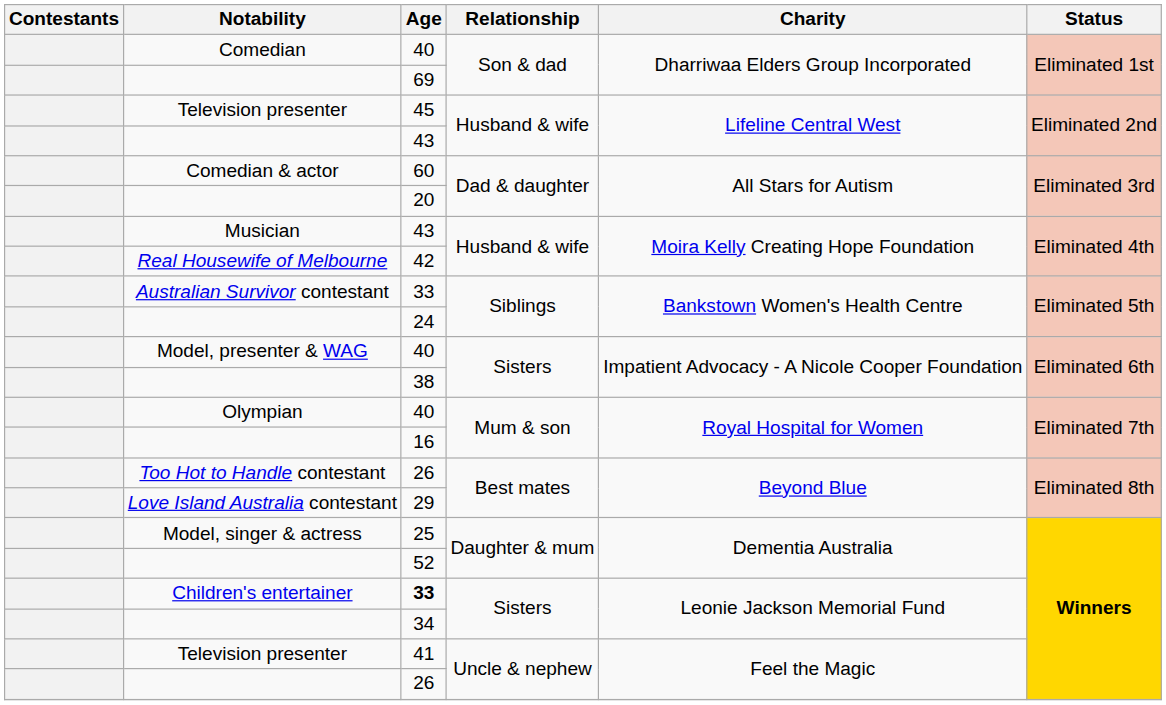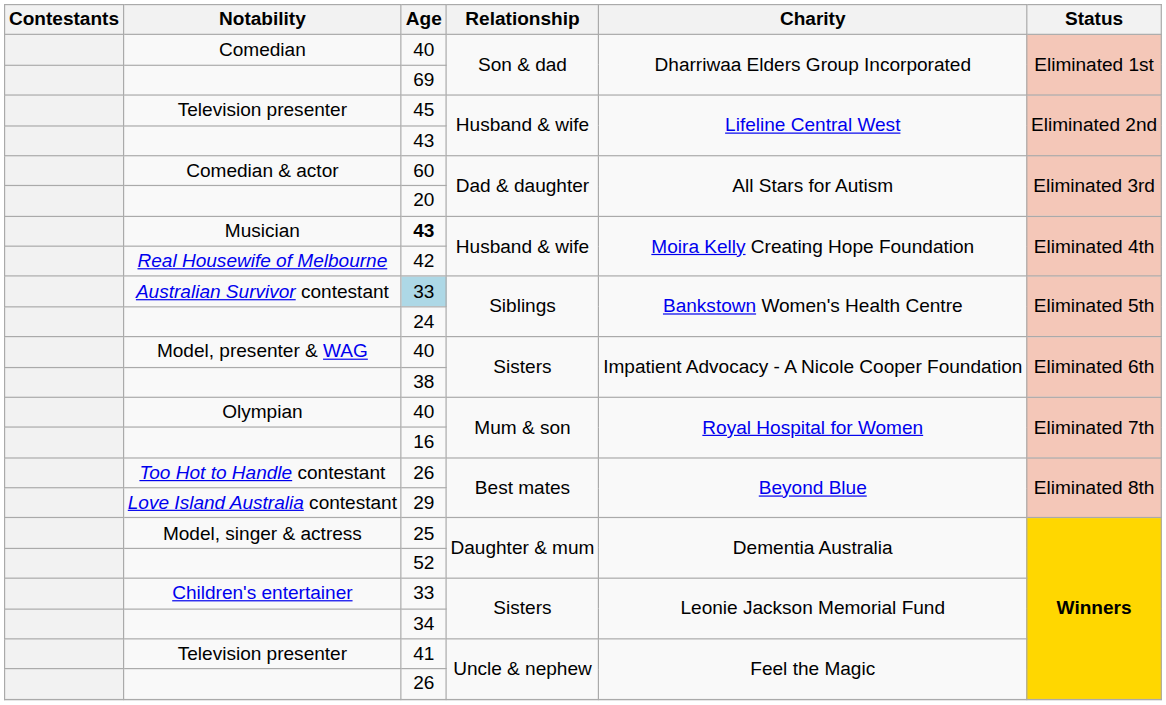Musician / 43 | Age: normal -> bold
Australian Survivor contestant / 33 | Age: no background -> lightblue background
Children's entertainer / 33 | Age: bold -> normal
